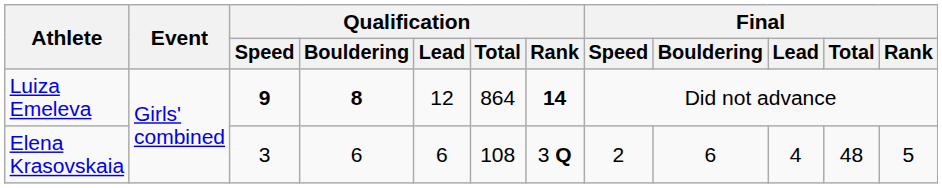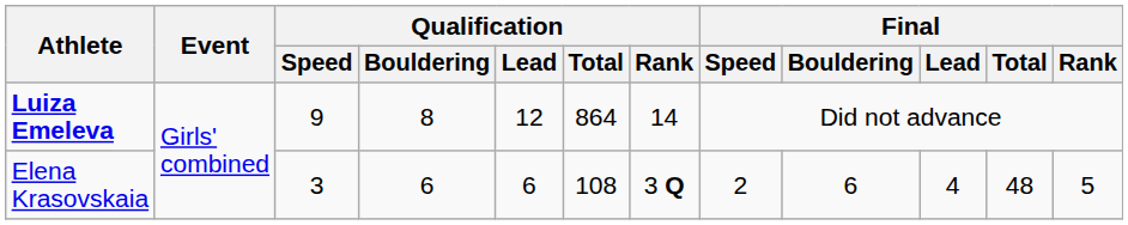row 3 | Athlete: normal -> bold
row 3 | Qualification / Speed: bold -> normal
row 3 | Qualification / Bouldering: bold -> normal
row 3 | Qualification / Rank: bold -> normal
